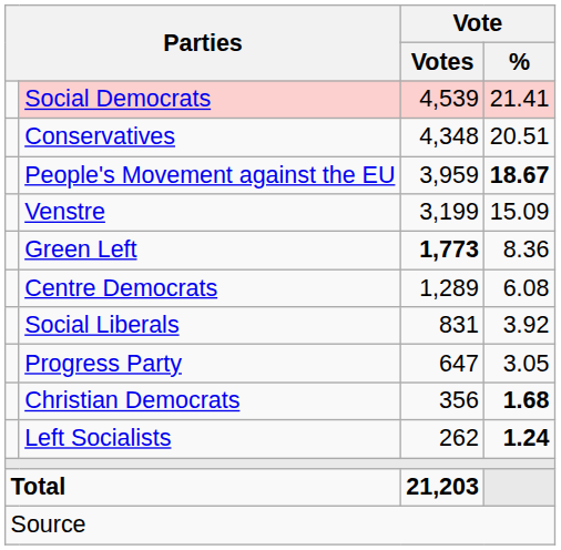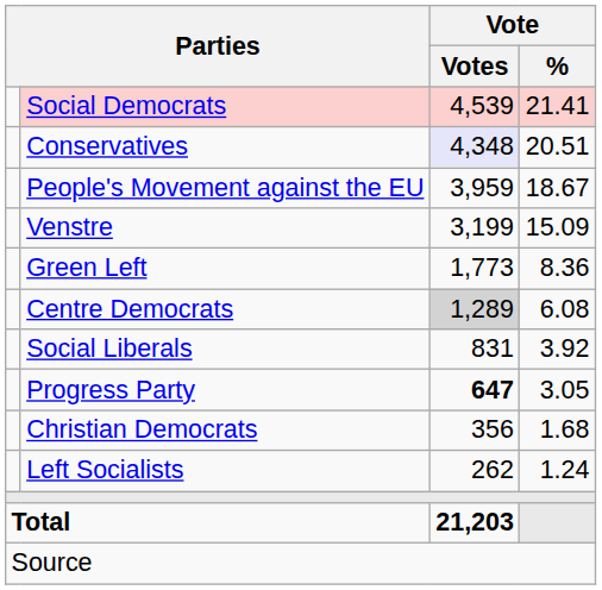Conservatives | Vote / Votes: no background -> lavender background
People's Movement against the EU | Vote / %: bold -> normal
Green Left | Vote / Votes: bold -> normal
Centre Democrats | Vote / Votes: no background -> lightgrey background
Progress Party | Vote / Votes: normal -> bold
Christian Democrats | Vote / %: bold -> normal
Left Socialists | Vote / %: bold -> normal
